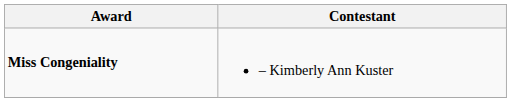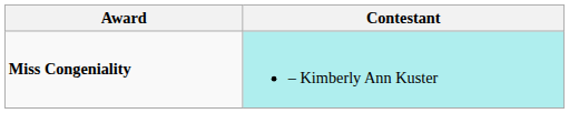Miss Congeniality | Contestant: no background -> paleturquoise background
